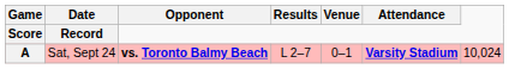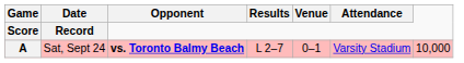A | Attendance: bold -> normal
A | column 7: 10,024 -> 10,000
